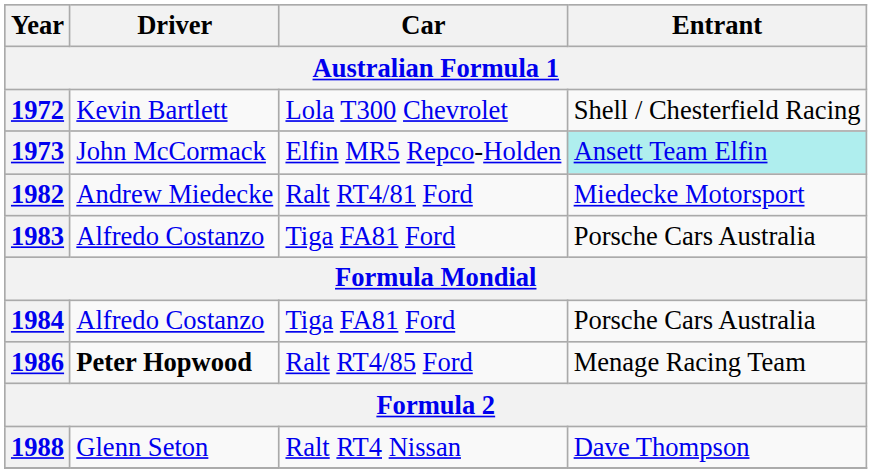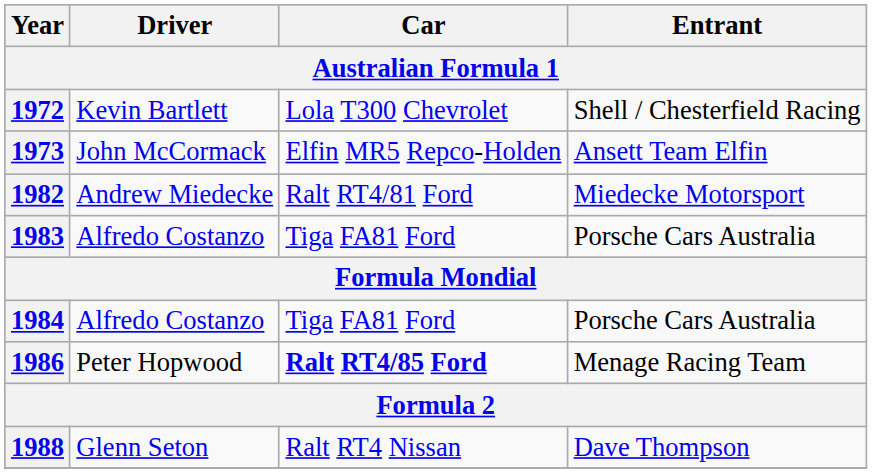1973 | Entrant: paleturquoise background -> no background
1986 | Driver: bold -> normal
1986 | Car: normal -> bold
